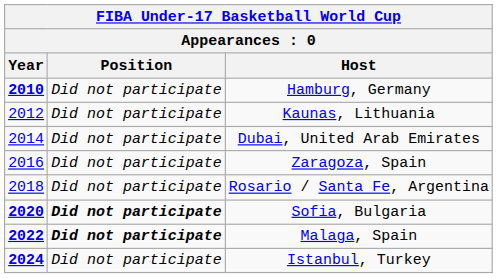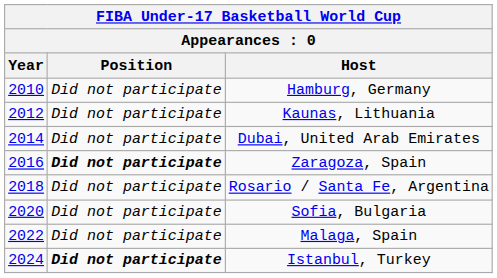Hamburg, Germany | Year: bold -> normal
Zaragoza, Spain | Position: normal -> bold
Sofia, Bulgaria | Year: bold -> normal
Sofia, Bulgaria | Position: bold -> normal
Malaga, Spain | Year: bold -> normal
Malaga, Spain | Position: bold -> normal
Istanbul, Turkey | Year: bold -> normal
Istanbul, Turkey | Position: normal -> bold
